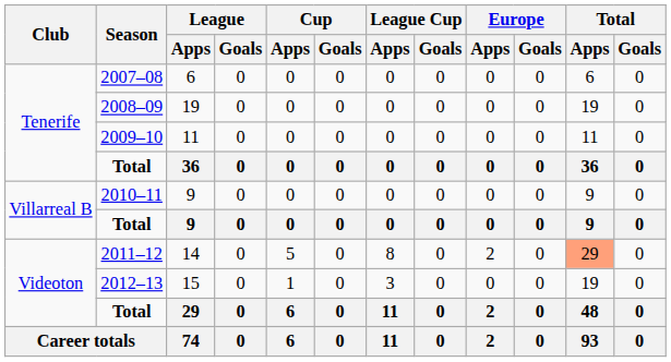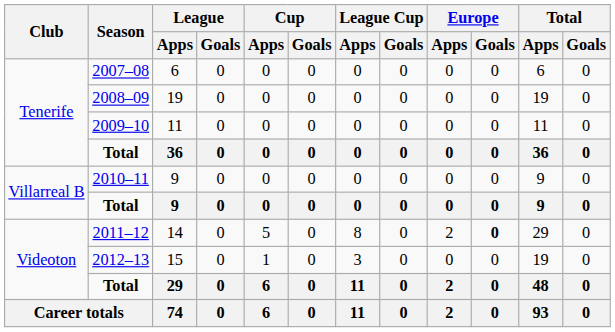14 | Europe / Goals: normal -> bold
14 | Total / Apps: lightsalmon background -> no background
